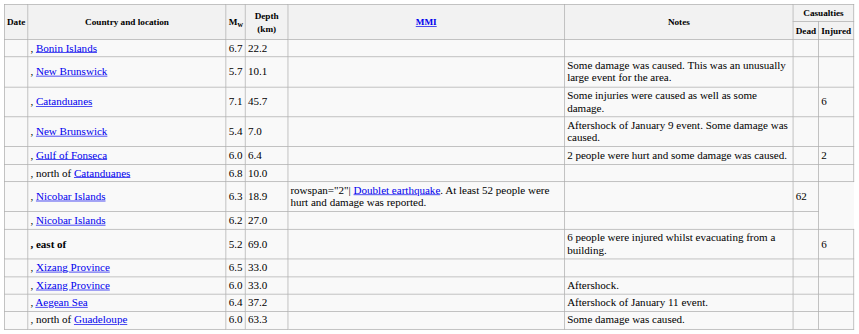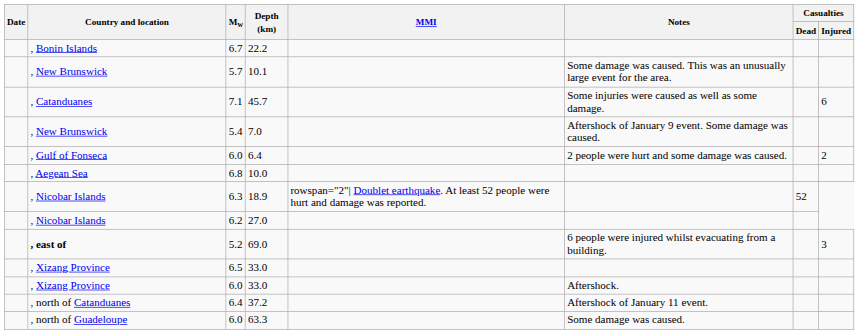10.0 | Country and location: , north of Catanduanes -> , Aegean Sea
18.9 | Casualties / Dead: 62 -> 52
69.0 | Casualties / Injured: 6 -> 3
37.2 | Country and location: , Aegean Sea -> , north of Catanduanes
